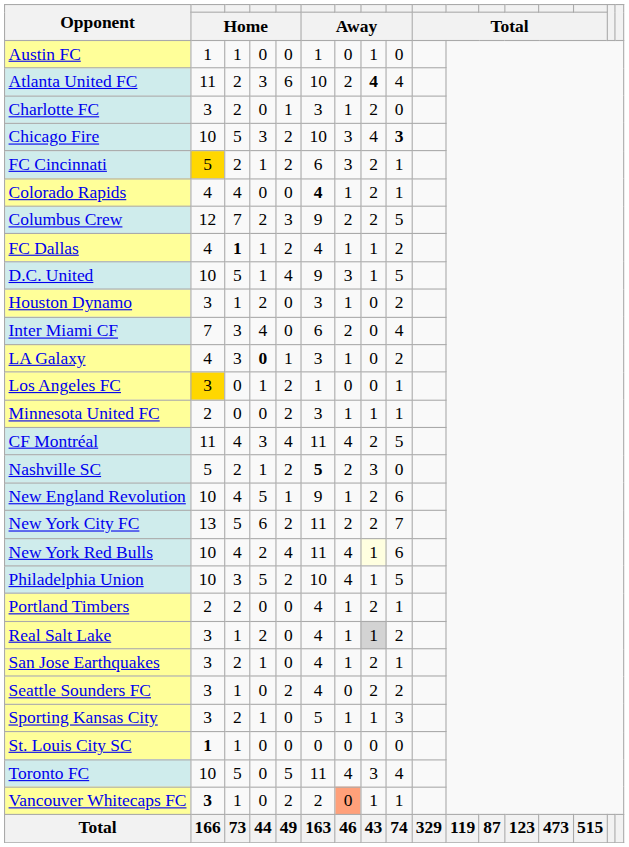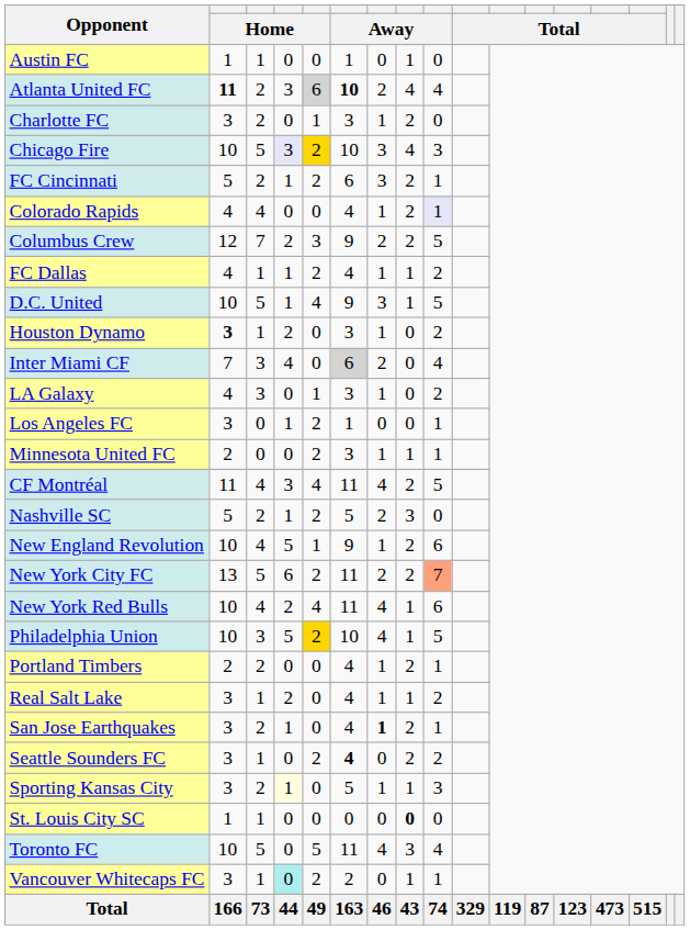Atlanta United FC | column 2: normal -> bold
Atlanta United FC | column 5: no background -> lightgrey background
Atlanta United FC | column 6: normal -> bold
Atlanta United FC | column 8: bold -> normal
Chicago Fire | column 4: no background -> lavender background
Chicago Fire | column 5: no background -> gold background
Chicago Fire | column 9: bold -> normal
FC Cincinnati | column 2: gold background -> no background
Colorado Rapids | column 6: bold -> normal
Colorado Rapids | column 9: no background -> lavender background
FC Dallas | column 3: bold -> normal
Houston Dynamo | column 2: normal -> bold
Inter Miami CF | column 6: no background -> lightgrey background
LA Galaxy | column 4: bold -> normal
Los Angeles FC | column 2: gold background -> no background
Nashville SC | column 6: bold -> normal
New York City FC | column 9: no background -> lightsalmon background
New York Red Bulls | column 8: lightyellow background -> no background
Philadelphia Union | column 5: no background -> gold background
Real Salt Lake | column 8: lightgrey background -> no background
San Jose Earthquakes | column 7: normal -> bold
Seattle Sounders FC | column 6: normal -> bold
Sporting Kansas City | column 4: no background -> lightyellow background
St. Louis City SC | column 2: bold -> normal
St. Louis City SC | column 8: normal -> bold
Vancouver Whitecaps FC | column 2: bold -> normal
Vancouver Whitecaps FC | column 4: no background -> paleturquoise background
Vancouver Whitecaps FC | column 7: lightsalmon background -> no background
